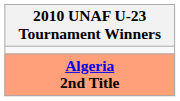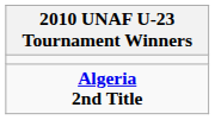row 3 | column 1: lightsalmon background -> no background
